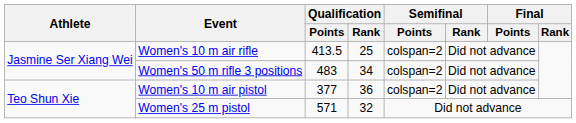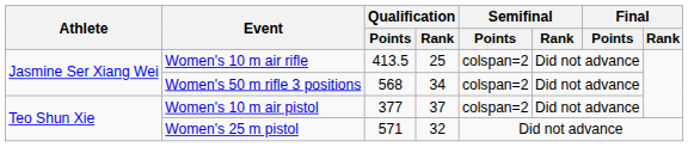Women's 50 m rifle 3 positions | Qualification / Points: 483 -> 568
Women's 10 m air pistol | Qualification / Rank: 36 -> 37
